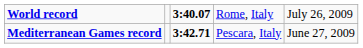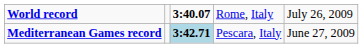Mediterranean Games record | column 3: no background -> lightblue background
